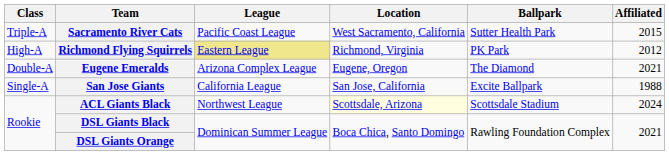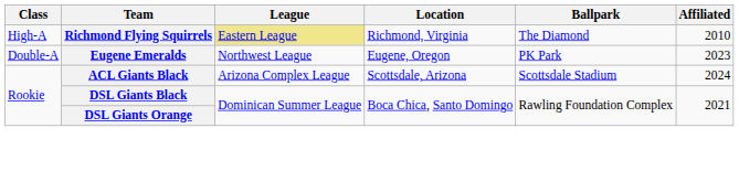- row: Triple-A | Sacramento River Cats | Pacific Coast League | West Sacramento, California | Sutter Health Park | 2015
Richmond Flying Squirrels | Ballpark: PK Park -> The Diamond
Richmond Flying Squirrels | Affiliated: 2012 -> 2010
Eugene Emeralds | League: Arizona Complex League -> Northwest League
Eugene Emeralds | Ballpark: The Diamond -> PK Park
Eugene Emeralds | Affiliated: 2021 -> 2023
- row: Single-A | San Jose Giants | California League | San Jose, California | Excite Ballpark | 1988
ACL Giants Black | League: Northwest League -> Arizona Complex League
ACL Giants Black | Location: lightyellow background -> no background
